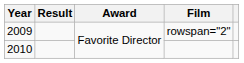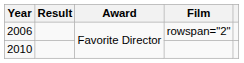rowspan="2" | Year: 2009 -> 2006
